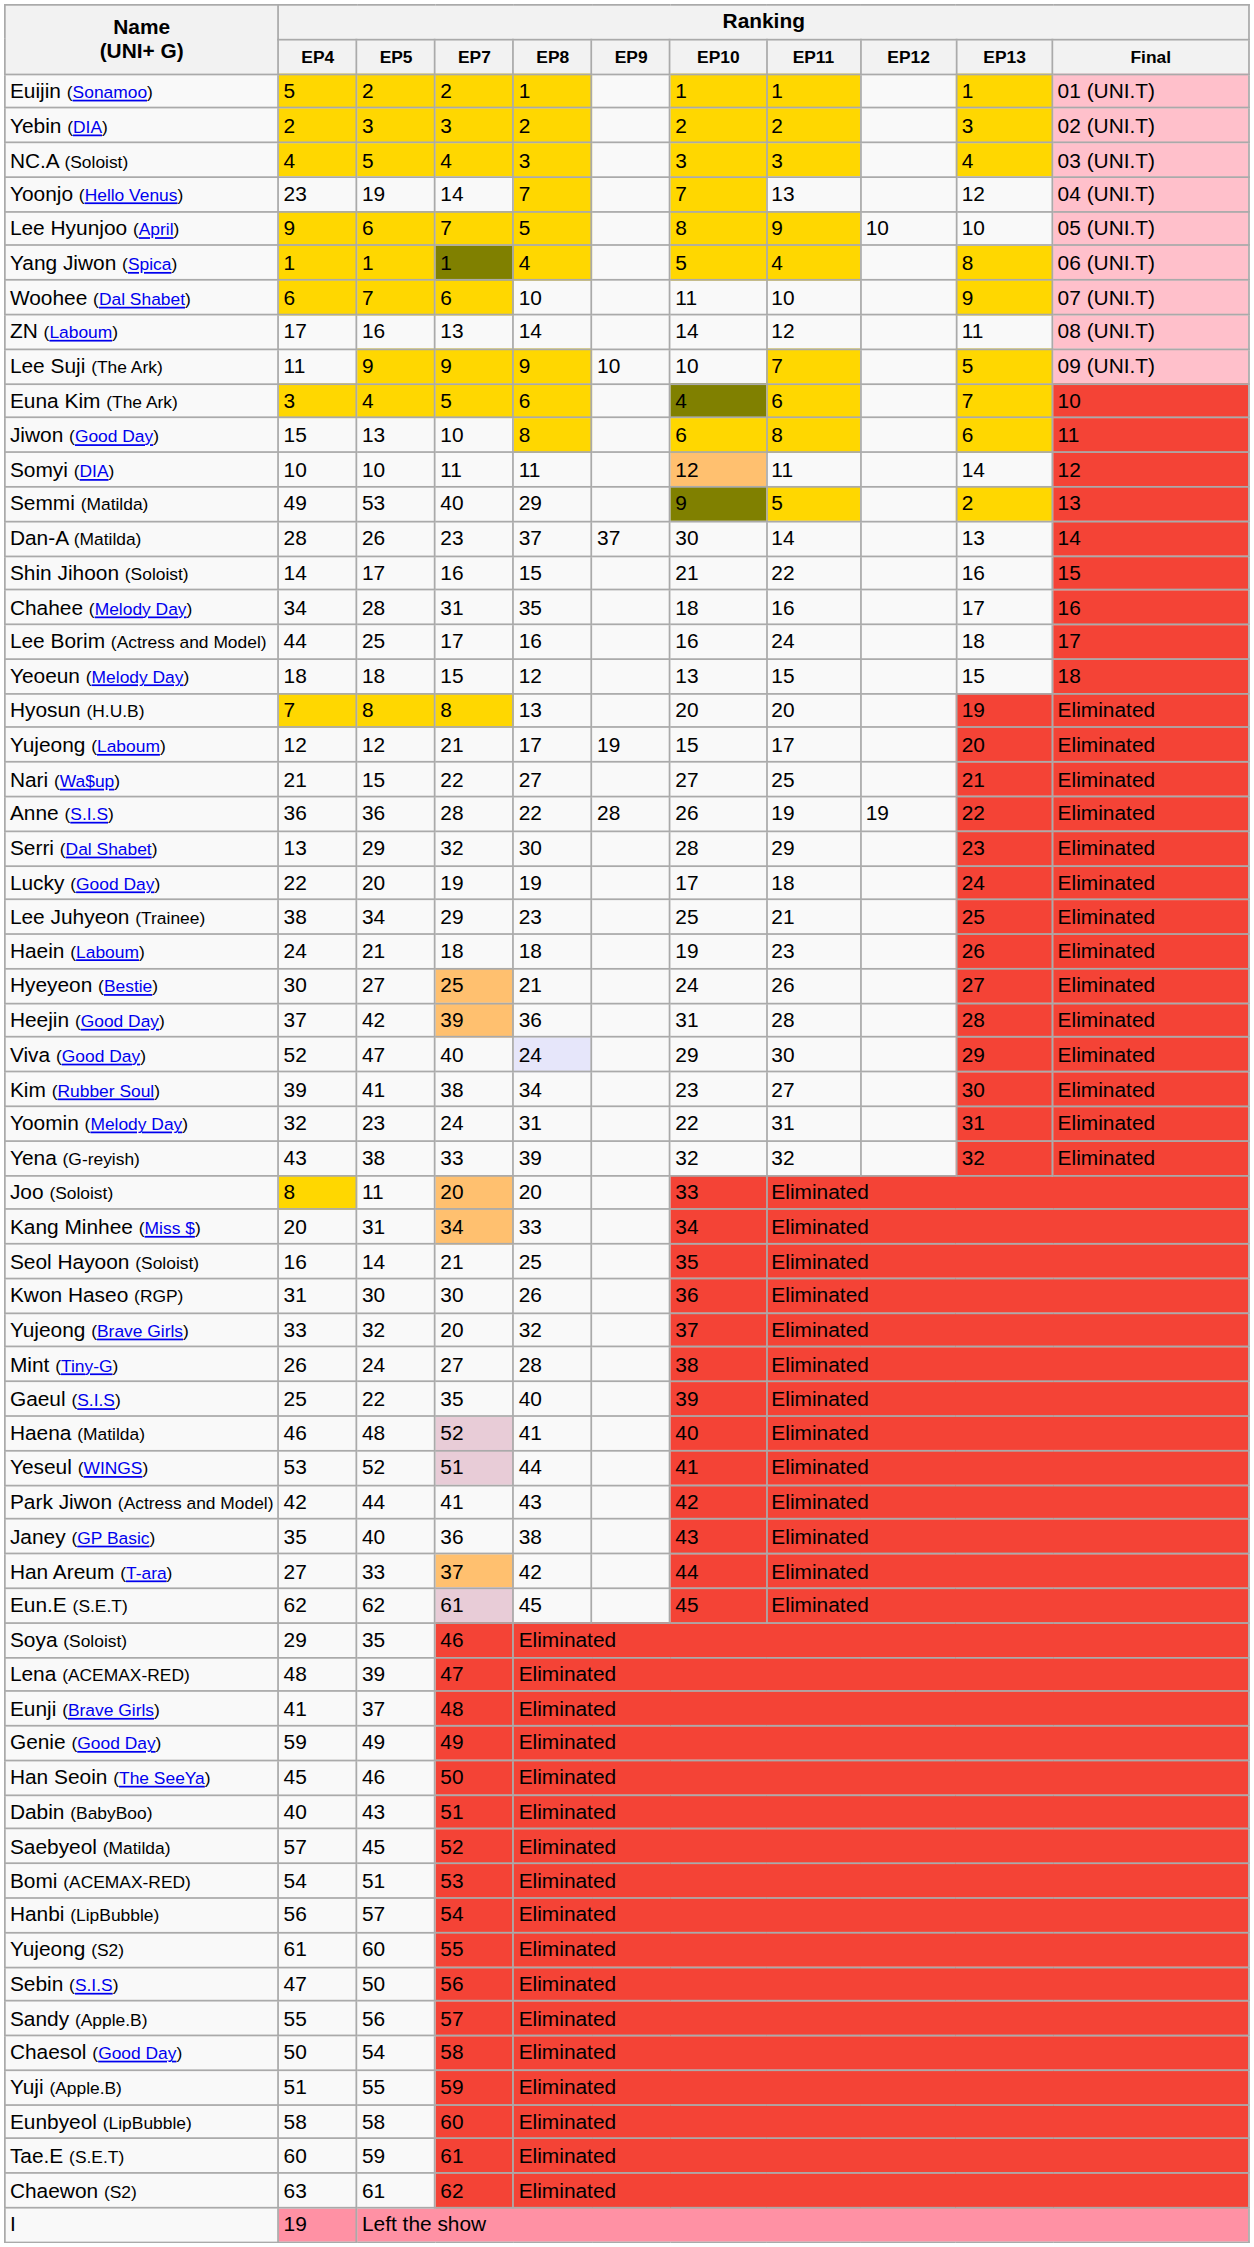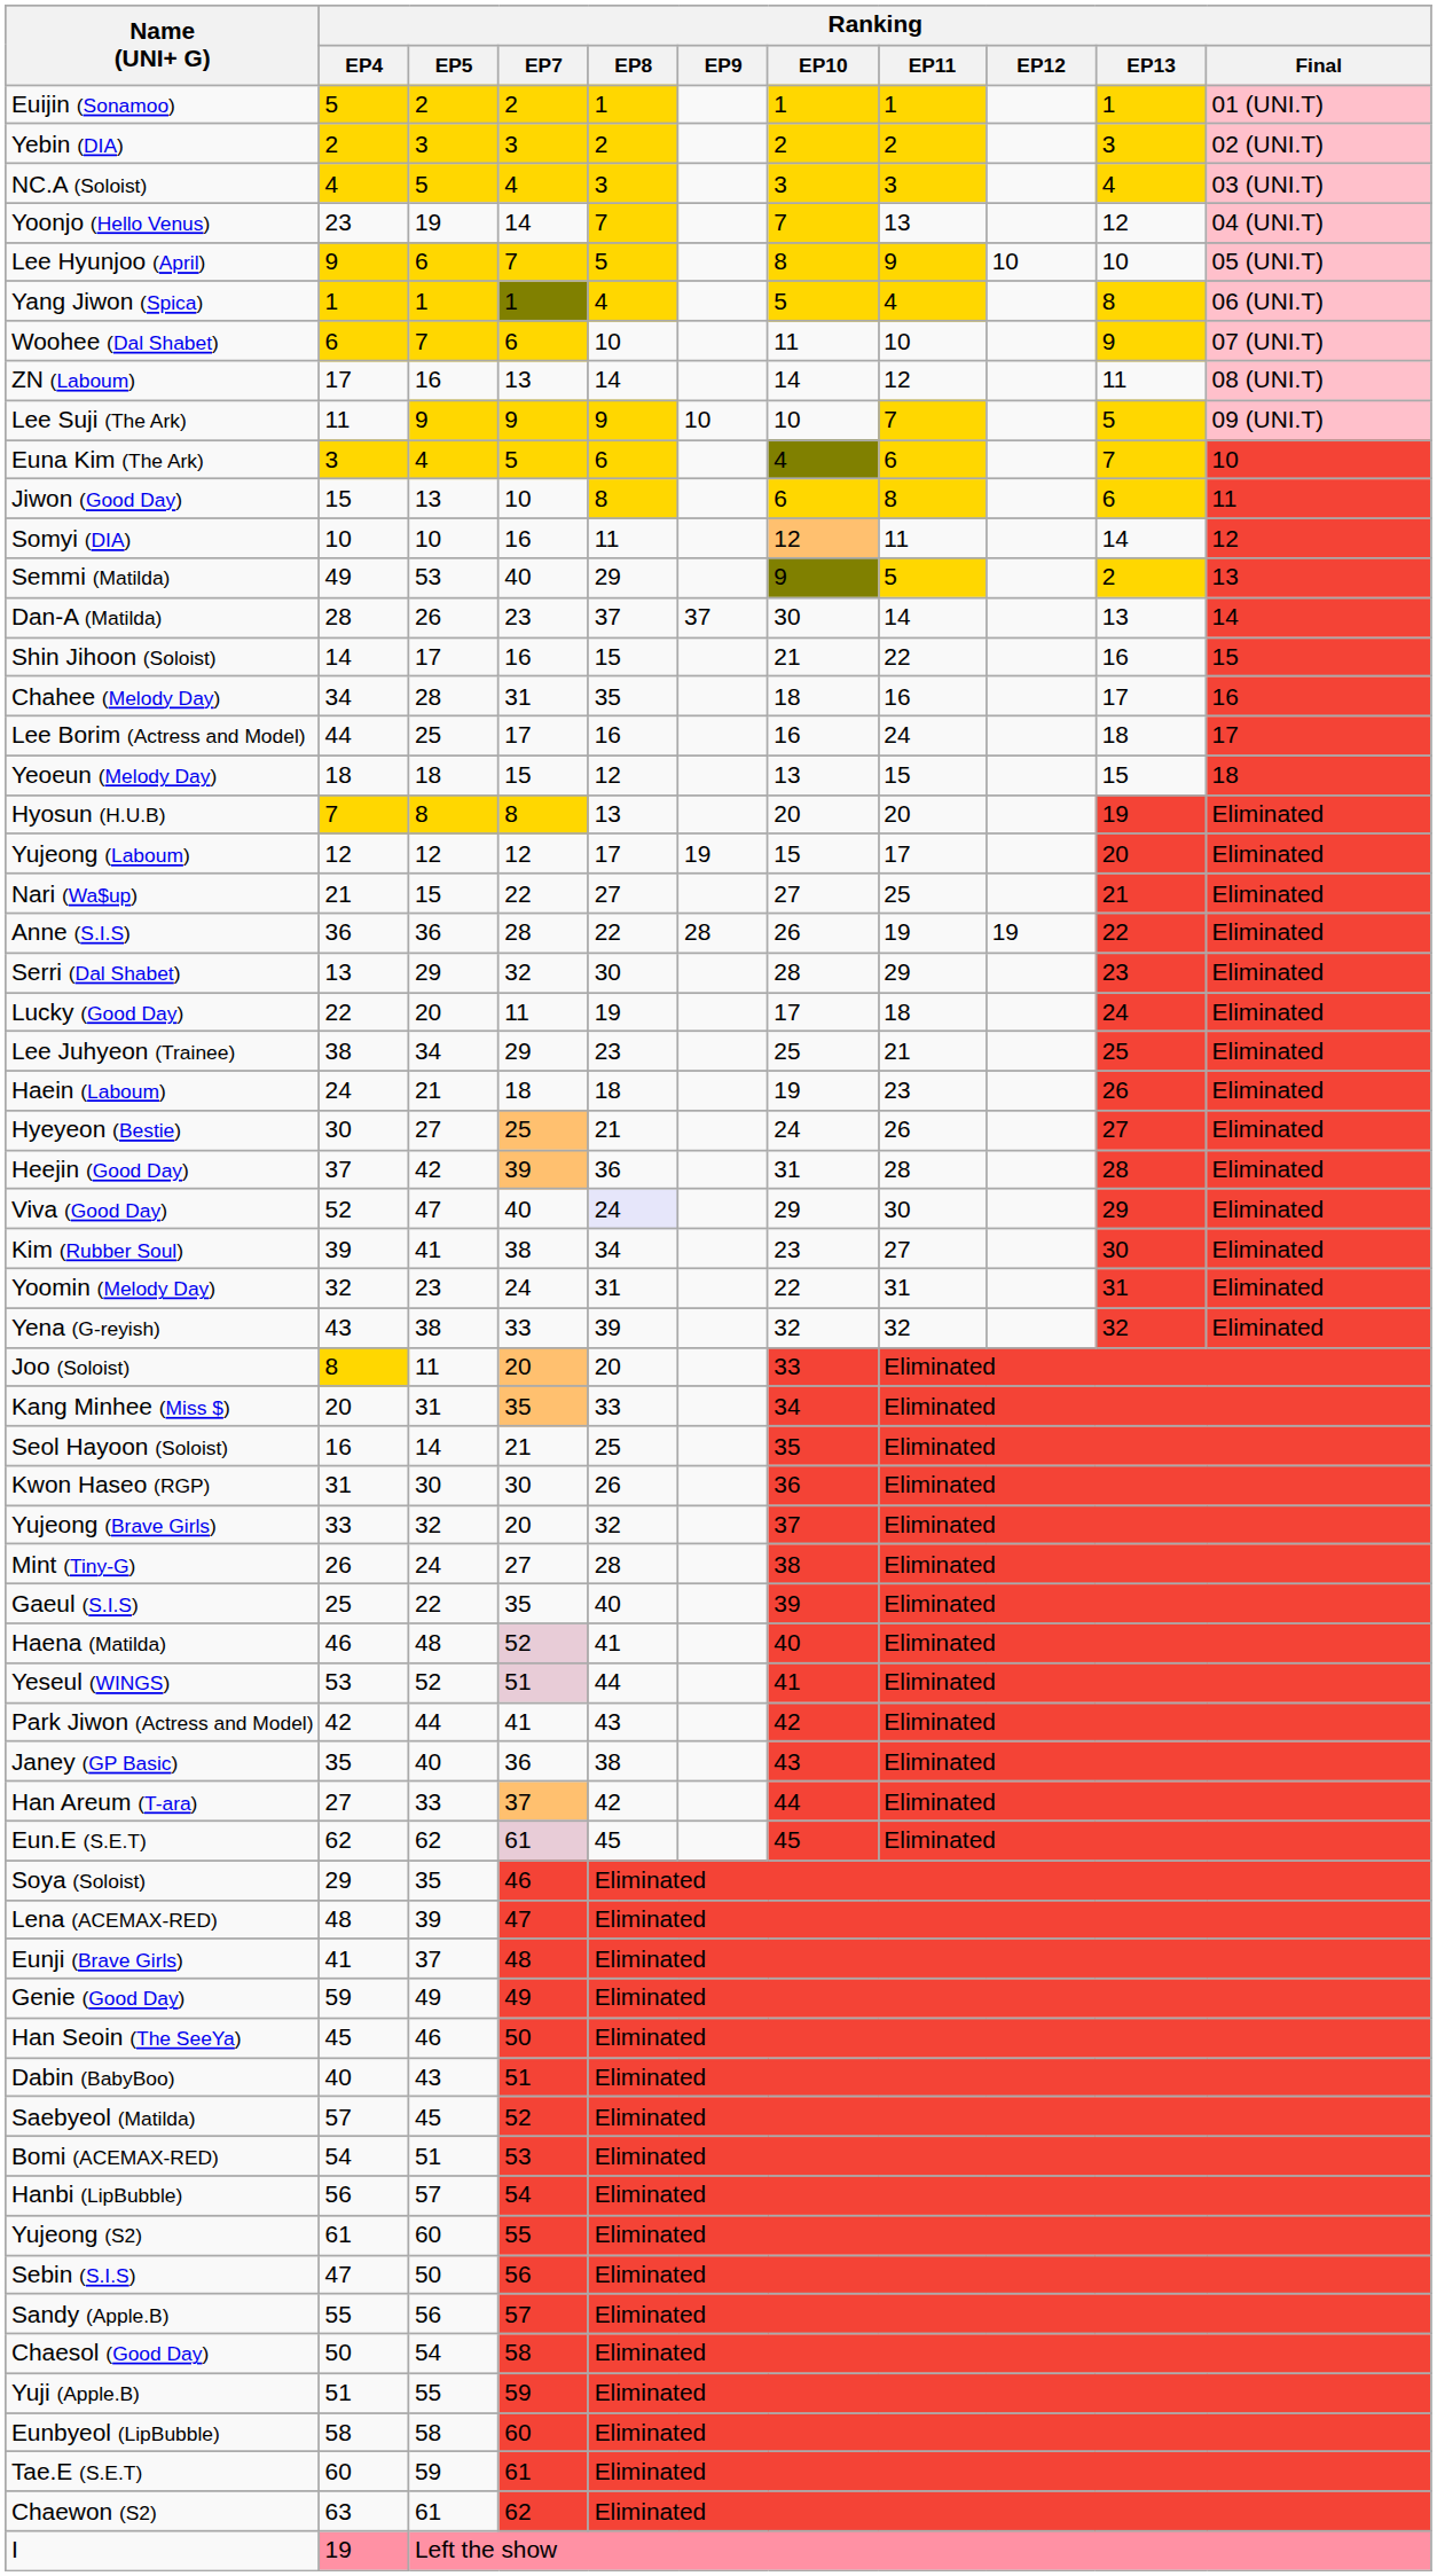Somyi (DIA) | Ranking / EP7: 11 -> 16
Yujeong (Laboum) | Ranking / EP7: 21 -> 12
Lucky (Good Day) | Ranking / EP7: 19 -> 11
Kang Minhee (Miss $) | Ranking / EP7: 34 -> 35
